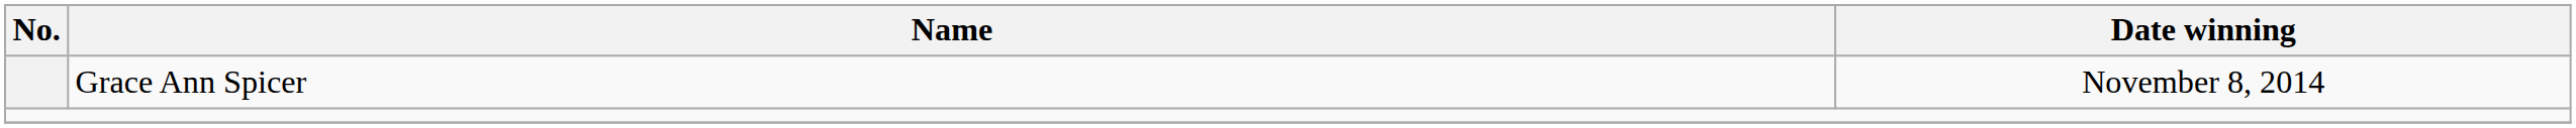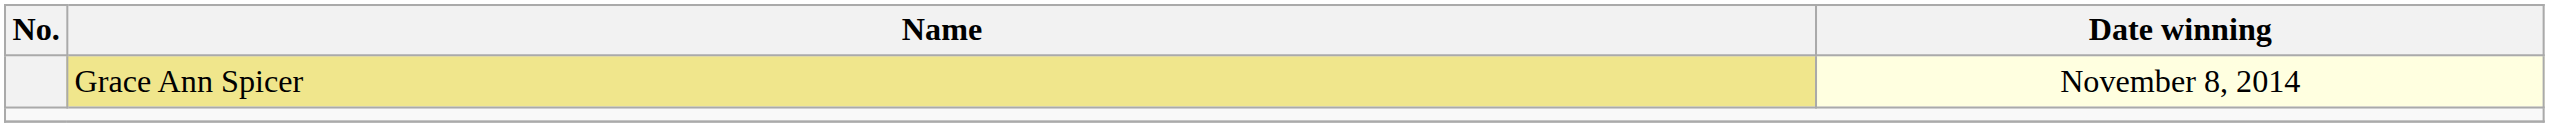Grace Ann Spicer | Name: no background -> khaki background
Grace Ann Spicer | Date winning: no background -> lightyellow background
